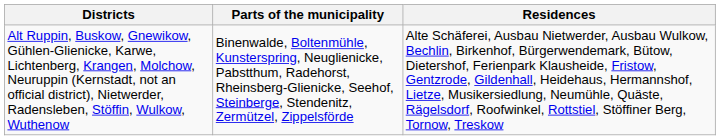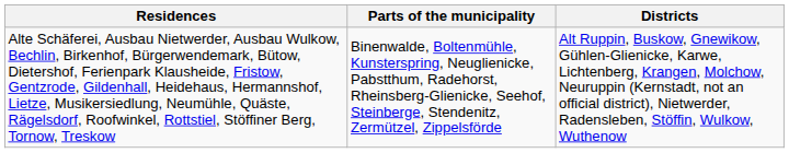columns swapped: Districts <-> Residences
